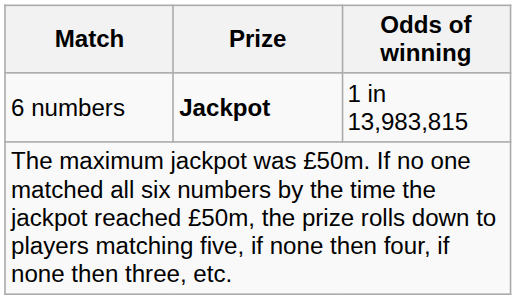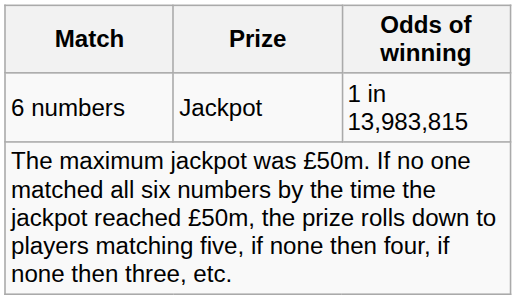6 numbers | Prize: bold -> normal
